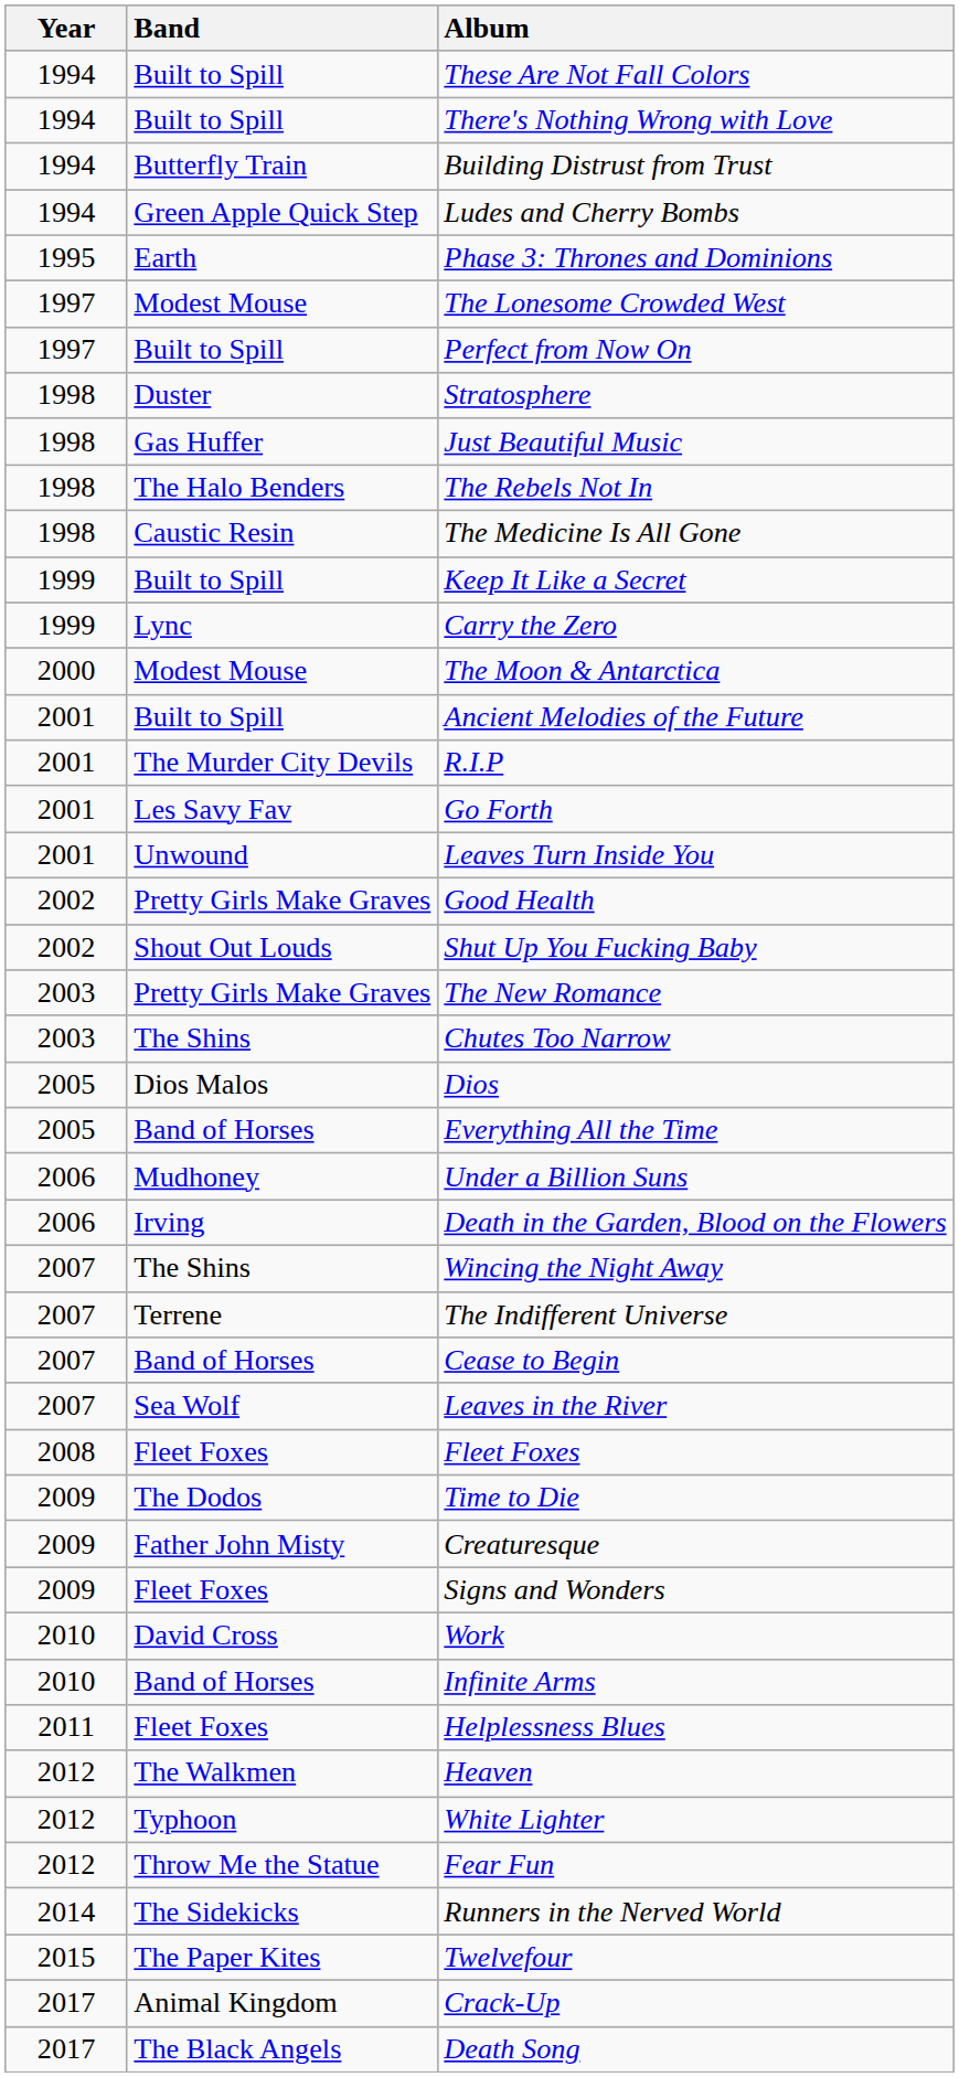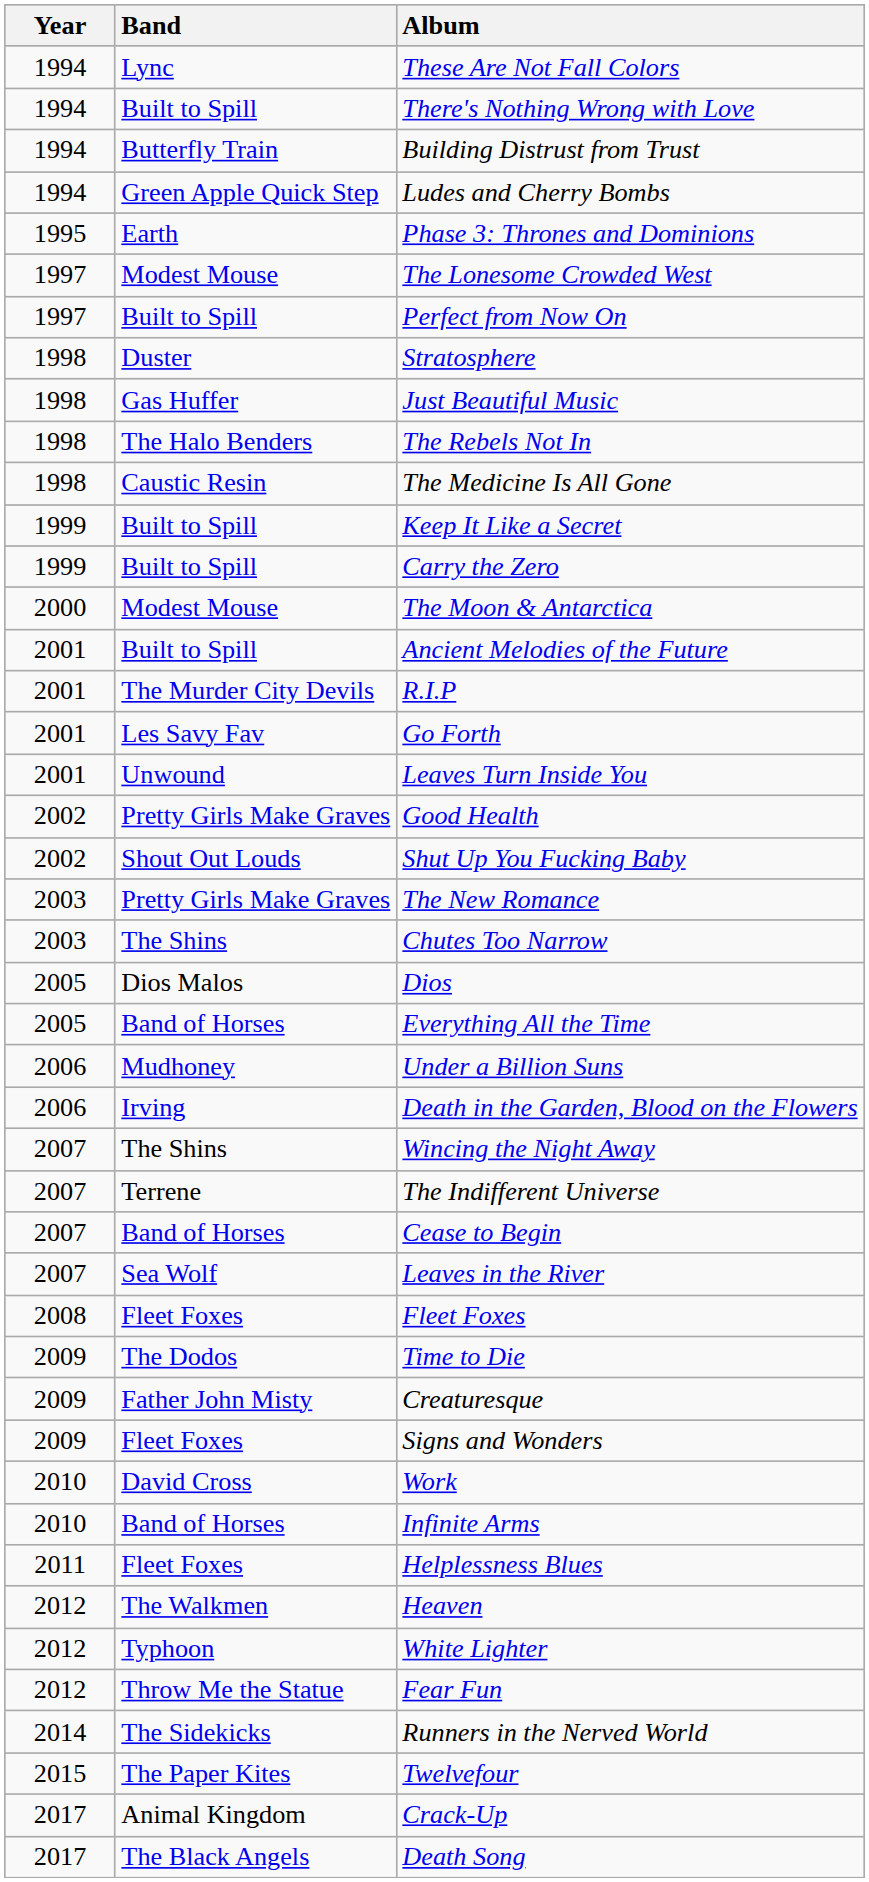These Are Not Fall Colors | Band: Built to Spill -> Lync
Carry the Zero | Band: Lync -> Built to Spill
